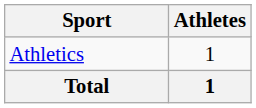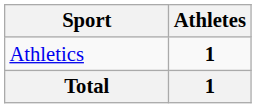Athletics | Athletes: normal -> bold
